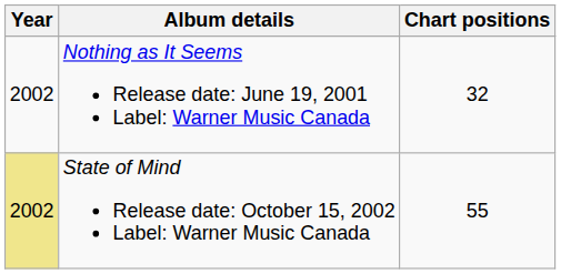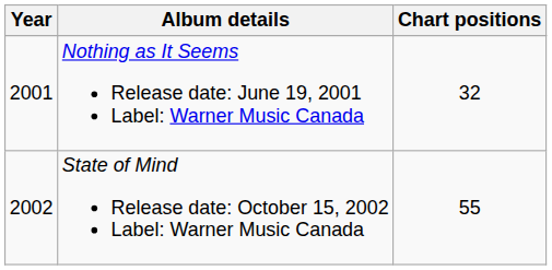row 2 | Year: 2002 -> 2001
row 3 | Year: khaki background -> no background
